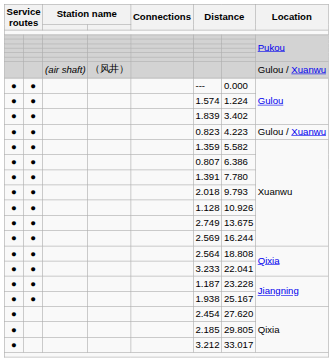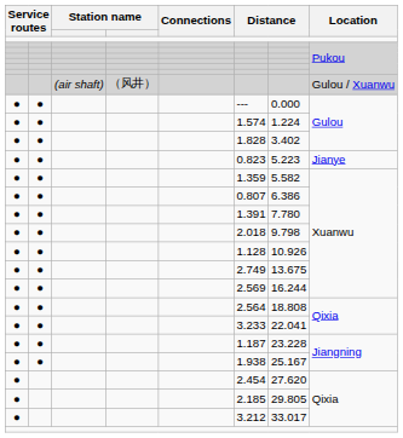row 13 | column 6: 1.839 -> 1.828
row 14 | column 7: 4.223 -> 5.223
row 14 | Location: Gulou / Xuanwu -> Jianye
row 18 | column 7: 9.793 -> 9.798
